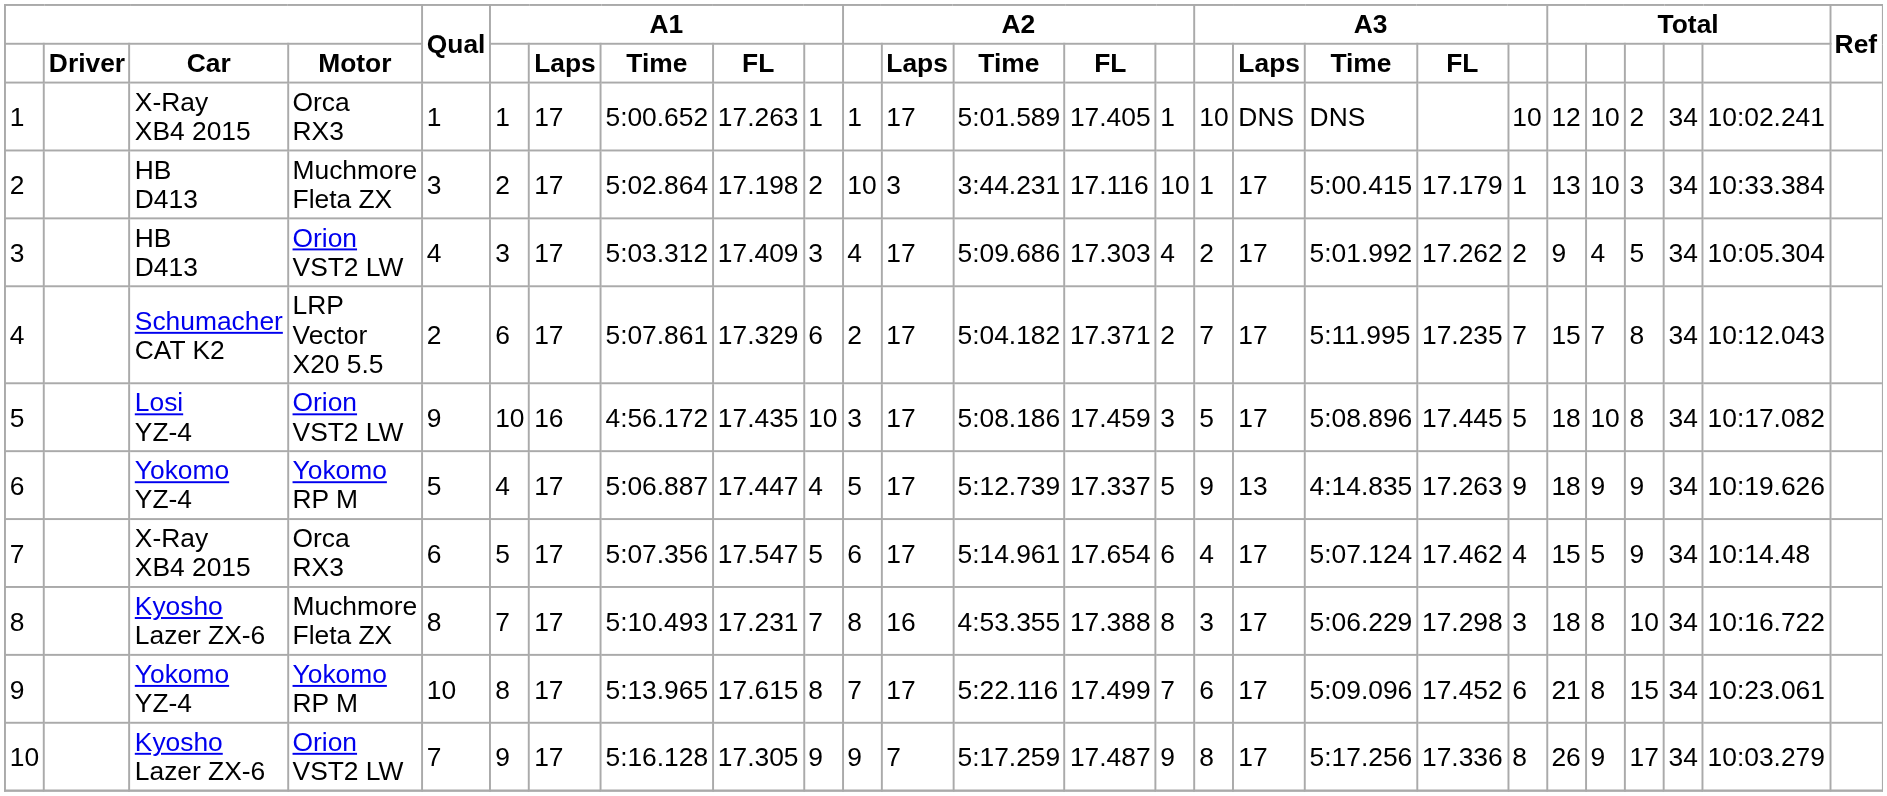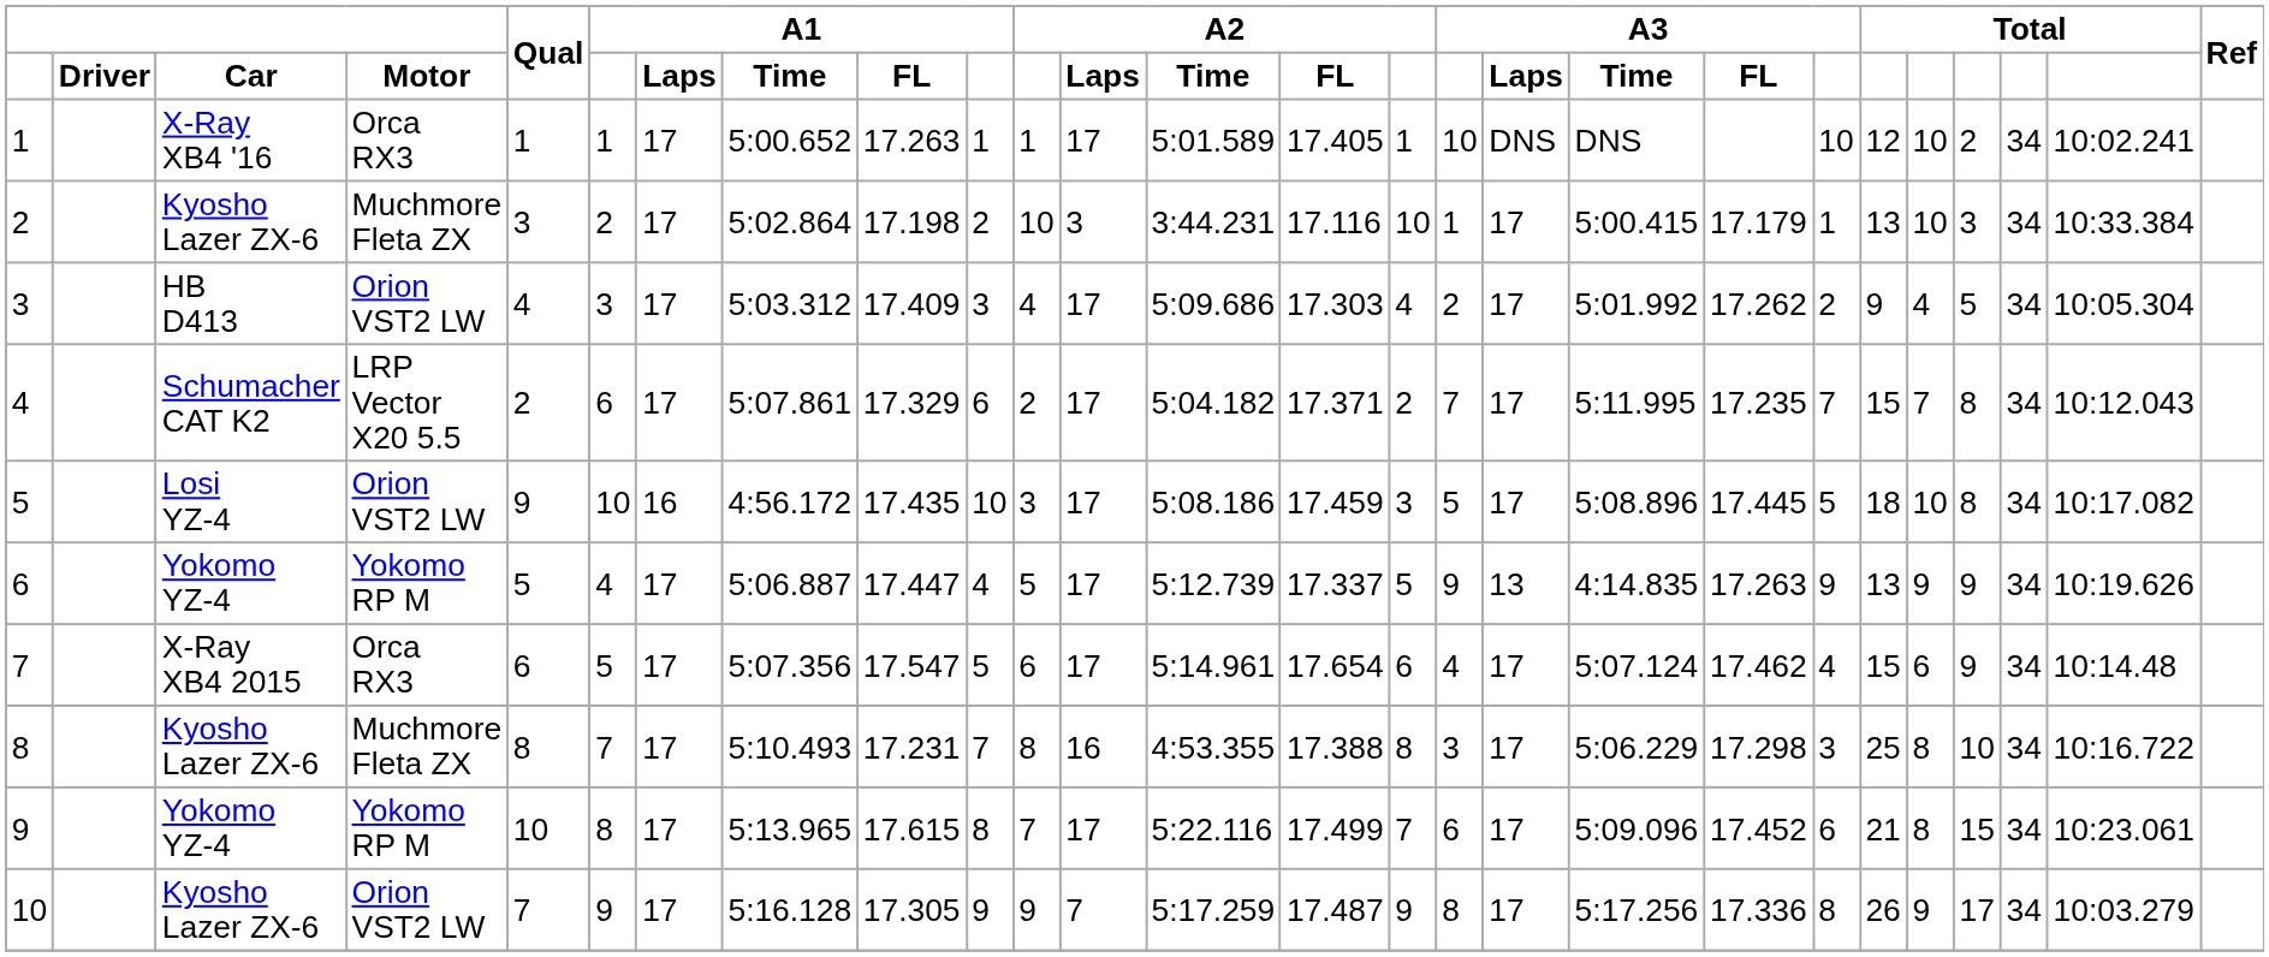row 3 | Car: X-Ray XB4 2015 -> X-Ray XB4 '16
row 4 | Car: HB D413 -> Kyosho Lazer ZX-6
row 8 | column 21: 18 -> 13
row 9 | column 22: 5 -> 6
row 10 | column 21: 18 -> 25
